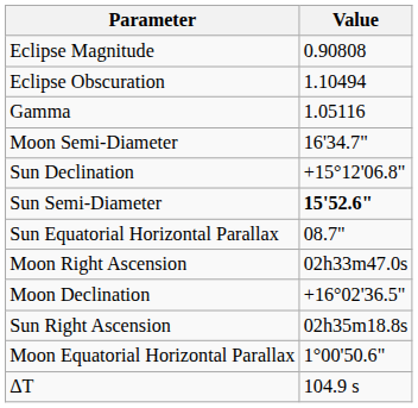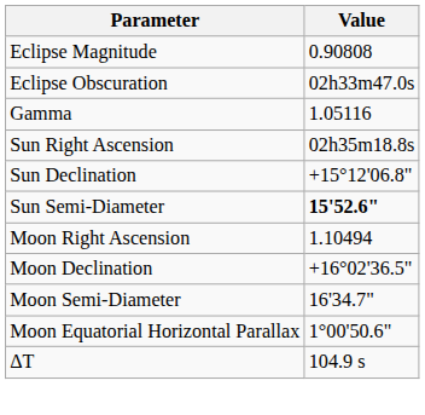Eclipse Obscuration | Value: 1.10494 -> 02h33m47.0s
rows swapped: Sun Right Ascension <-> Moon Semi-Diameter
- row: Sun Equatorial Horizontal Parallax | 08.7"
Moon Right Ascension | Value: 02h33m47.0s -> 1.10494
